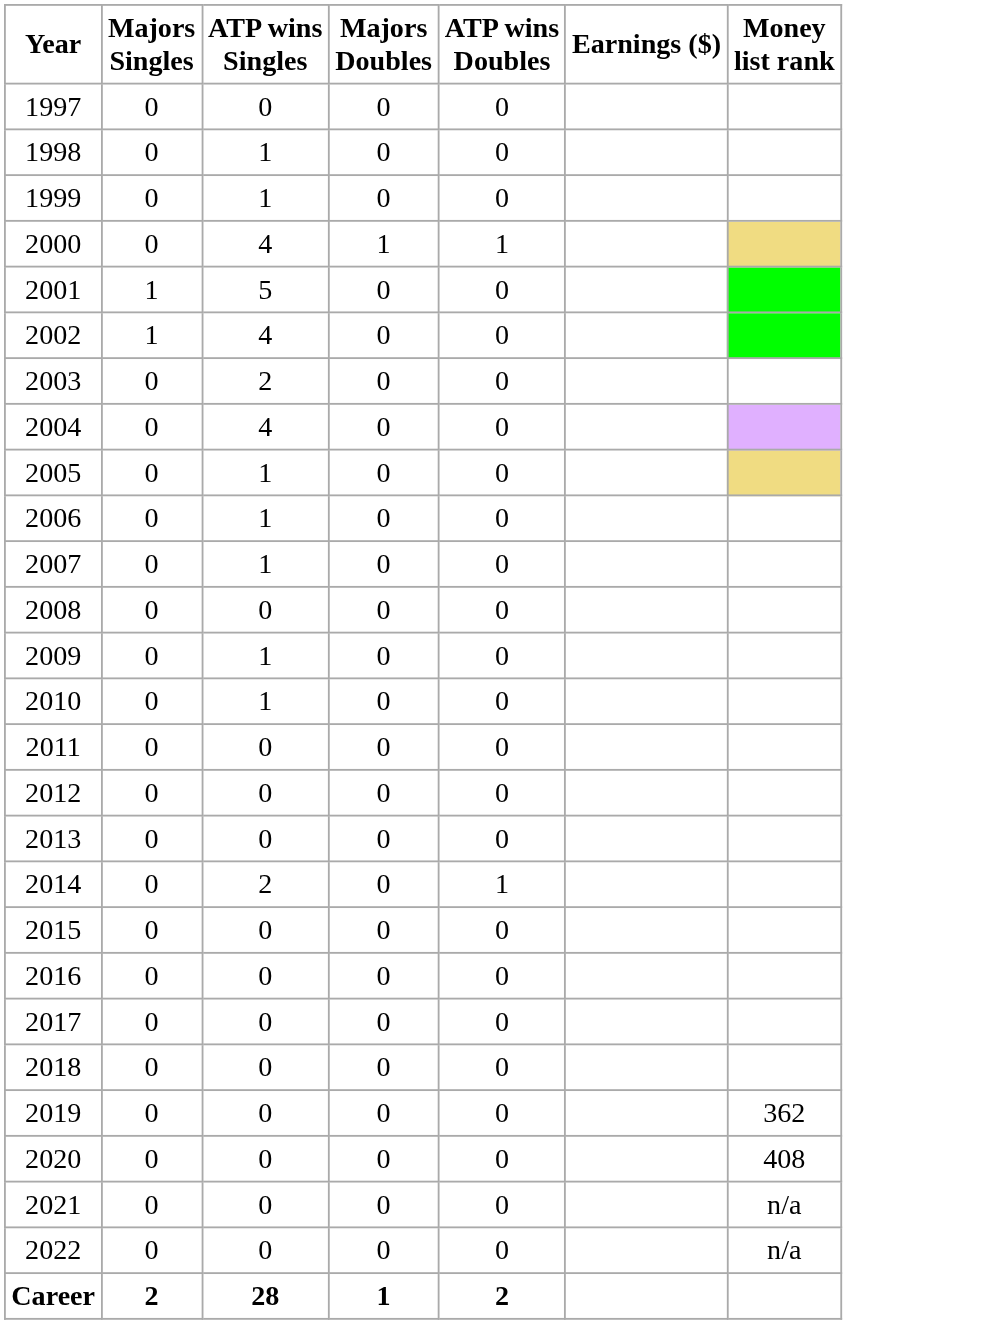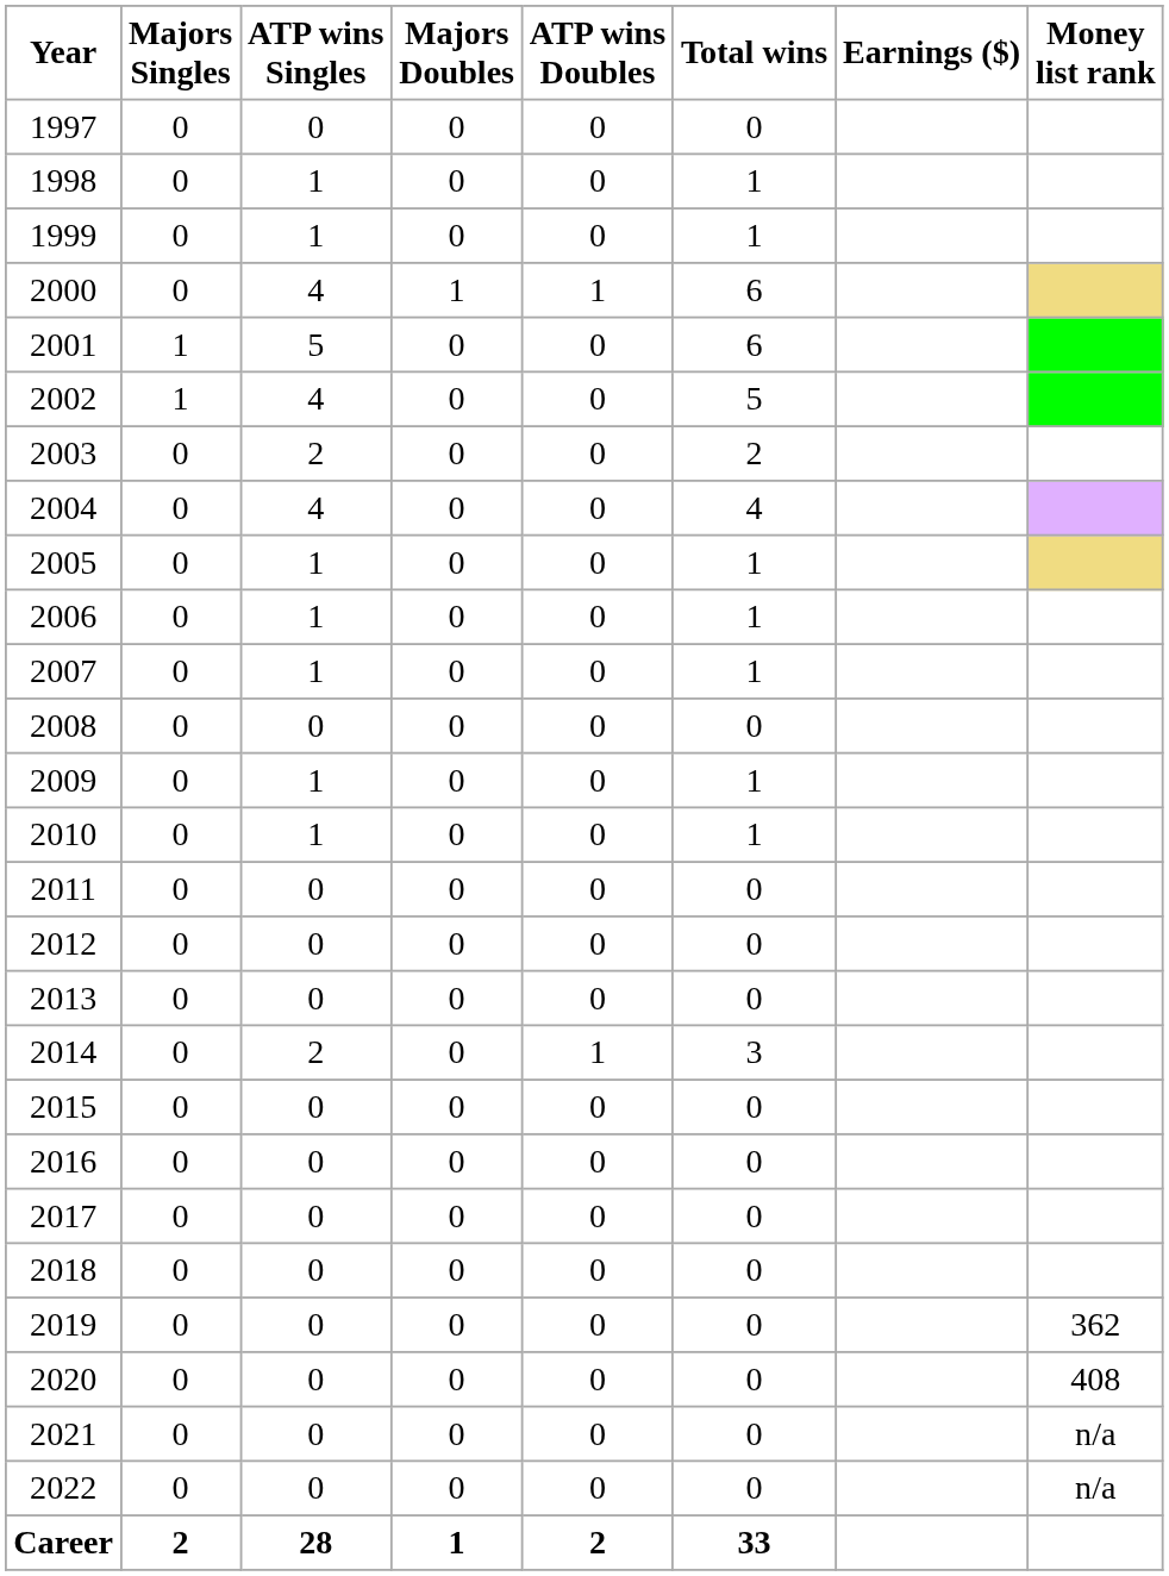+ column: Total wins | 0 | 1 | 1 | 6 | 6 | 5 | 2 | 4 | 1 | 1 | 1 | 0 | 1 | 1 | 0 | 0 | 0 | 3 | 0 | 0 | 0 | 0 | 0 | 0 | 0 | 0 | 33
